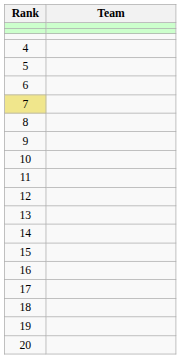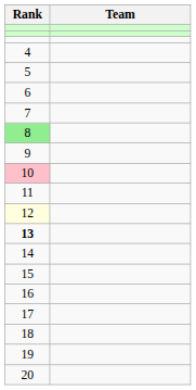row 8 | Rank: khaki background -> no background
row 9 | Rank: no background -> lightgreen background
row 11 | Rank: no background -> pink background
row 13 | Rank: no background -> lightyellow background
row 14 | Rank: normal -> bold
